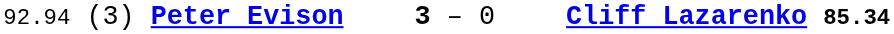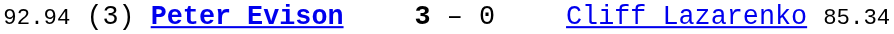92.94 (3) Peter Evison | column 3: bold -> normal
